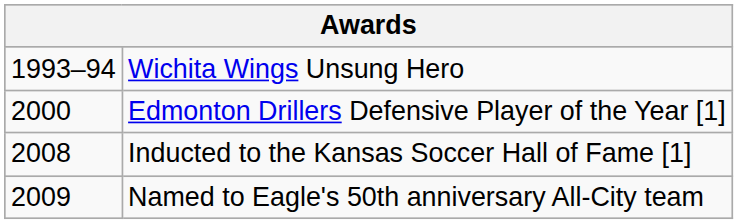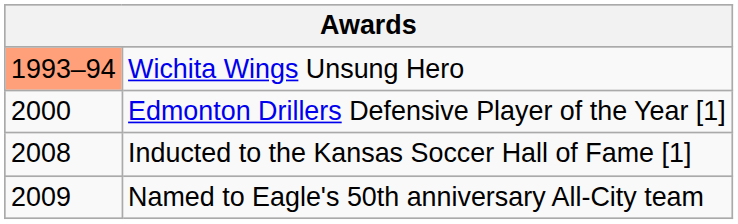Wichita Wings Unsung Hero | column 1: no background -> lightsalmon background
